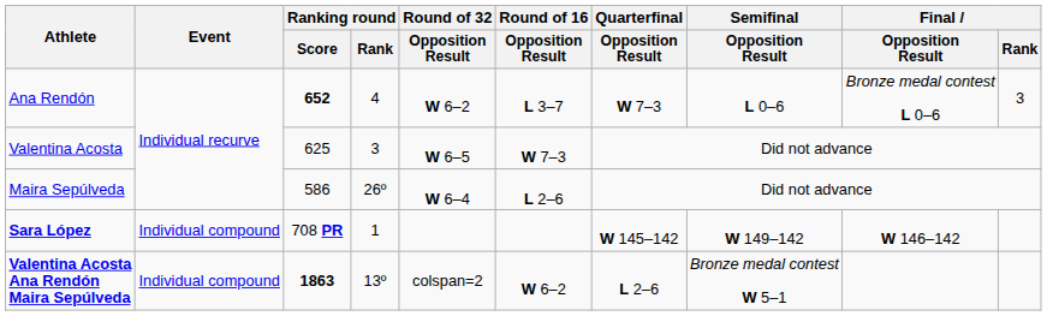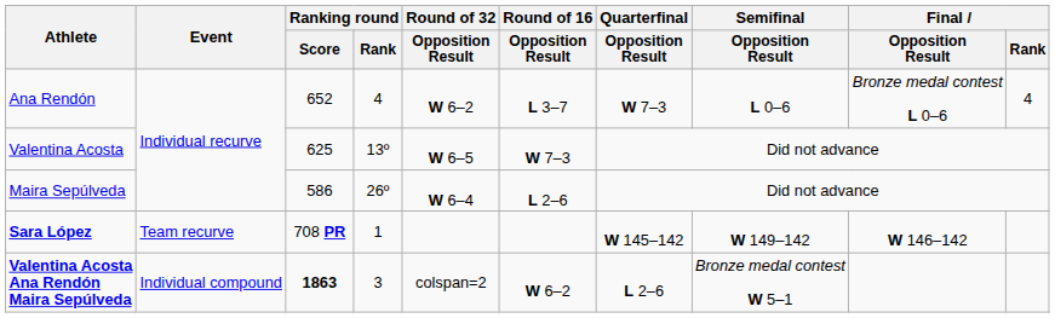Ana Rendón | Ranking round / Score: bold -> normal
Ana Rendón | Final / Rank: 3 -> 4
Valentina Acosta | Ranking round / Rank: 3 -> 13º
Sara López | Event: Individual compound -> Team recurve
Valentina Acosta Ana Rendón Maira Sepúlveda | Ranking round / Rank: 13º -> 3
